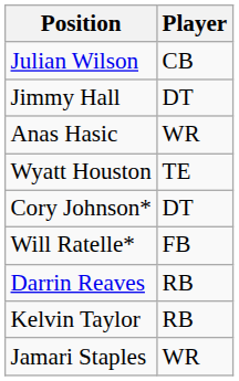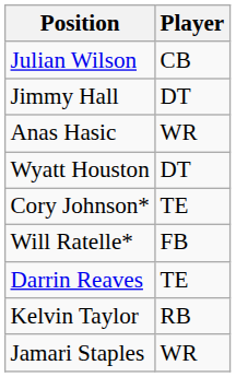Wyatt Houston | Player: TE -> DT
Cory Johnson* | Player: DT -> TE
Darrin Reaves | Player: RB -> TE
